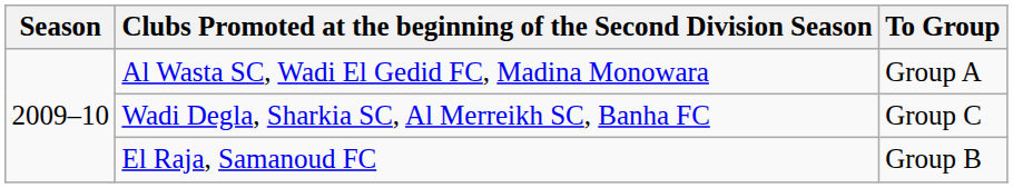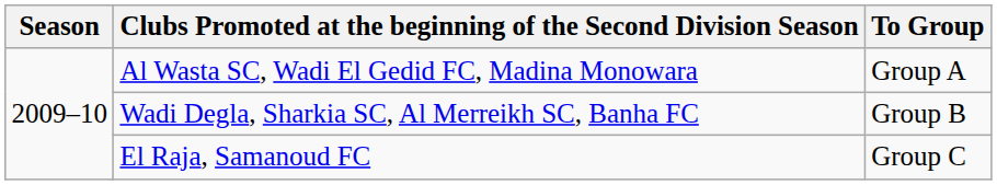Wadi Degla, Sharkia SC, Al Merreikh SC, Banha FC | To Group: Group C -> Group B
El Raja, Samanoud FC | To Group: Group B -> Group C
